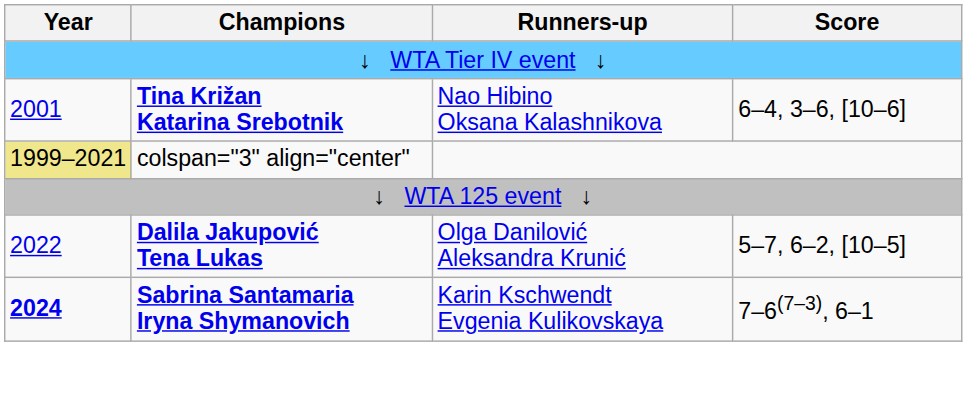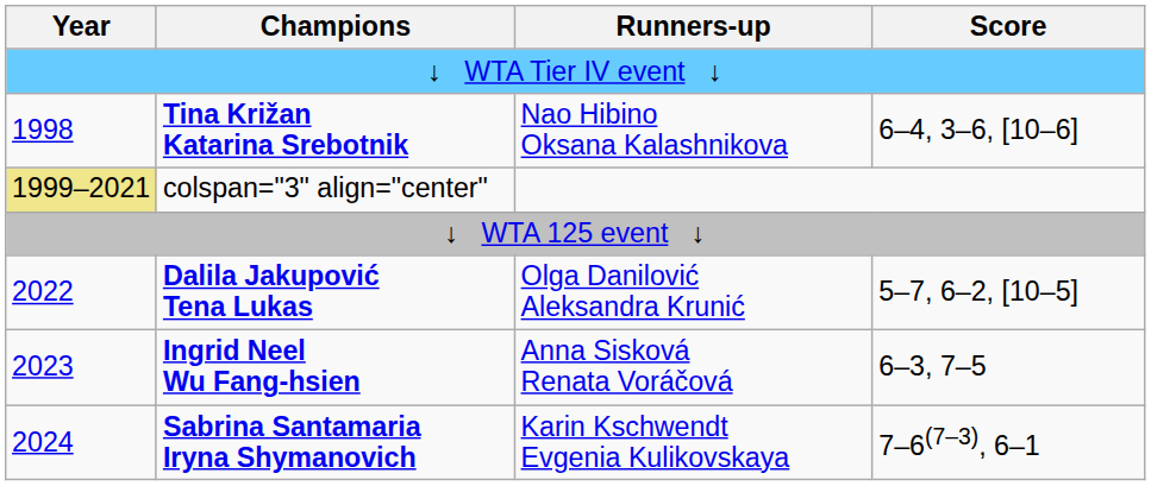Tina Križan Katarina Srebotnik | Year: 2001 -> 1998
+ row: 2023 | Ingrid Neel Wu Fang-hsien | Anna Sisková Renata Voráčová | 6–3, 7–5
Sabrina Santamaria Iryna Shymanovich | Year: bold -> normal
